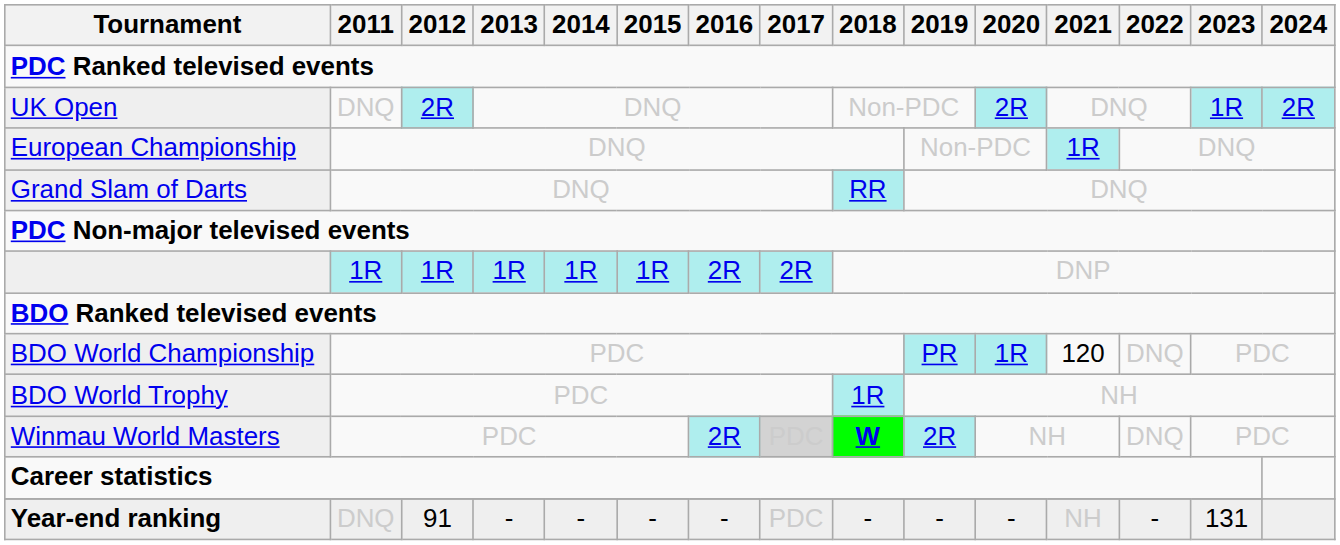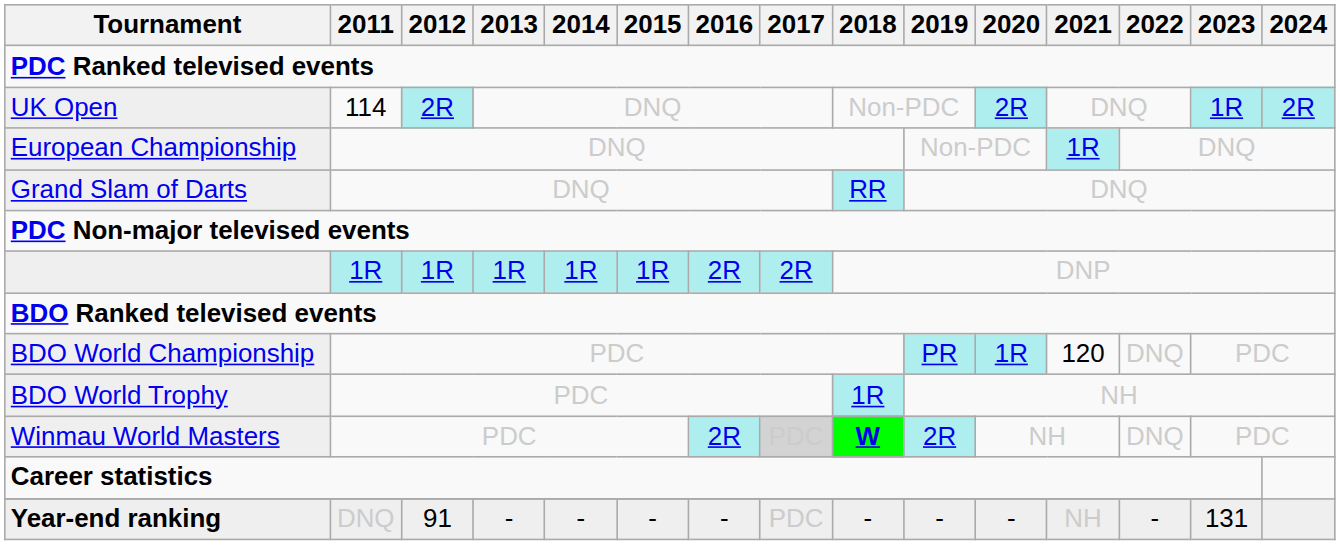UK Open | 2011: DNQ -> 114
